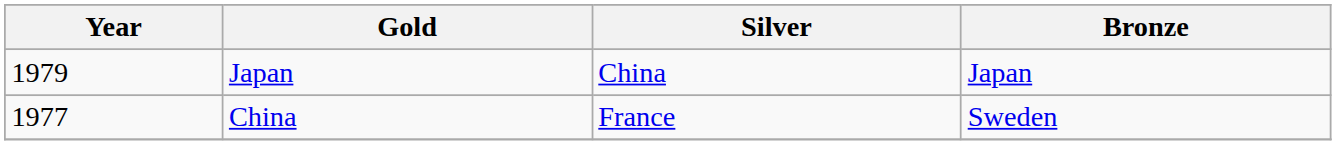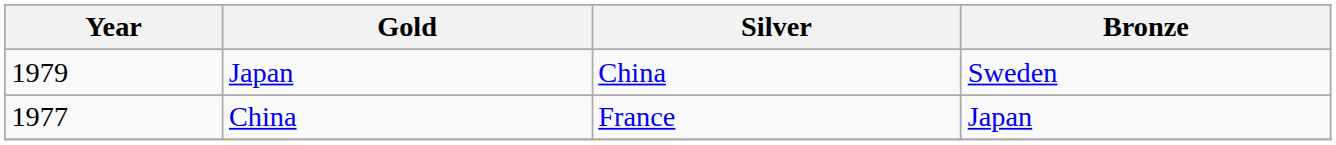row 2 | Bronze: Japan -> Sweden
row 3 | Bronze: Sweden -> Japan
